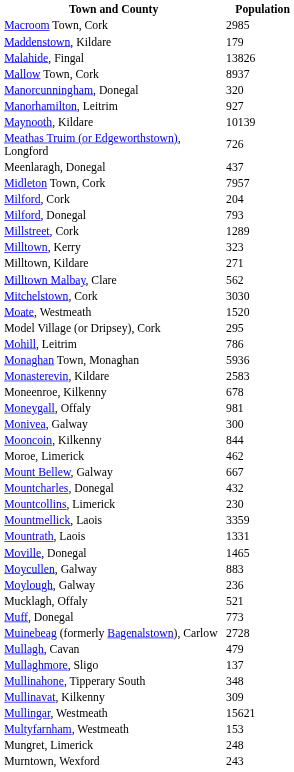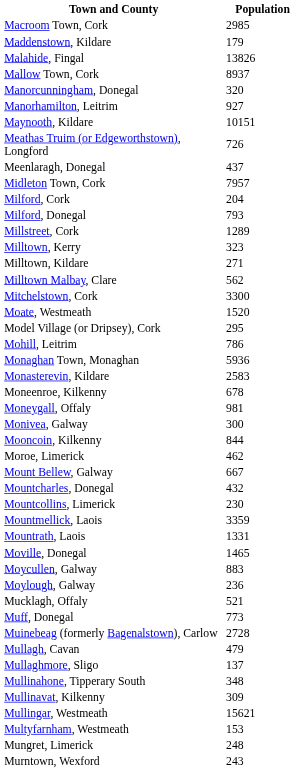Maynooth, Kildare | Population: 10139 -> 10151
Mitchelstown, Cork | Population: 3030 -> 3300
